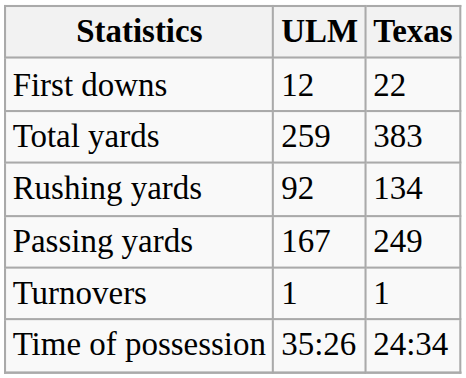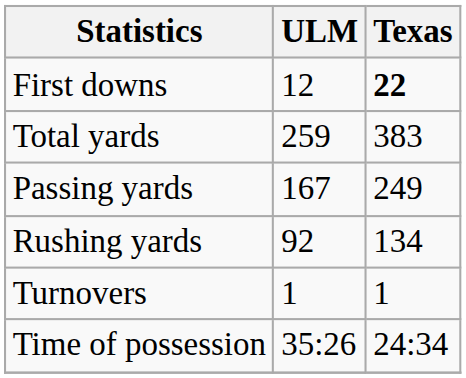First downs | Texas: normal -> bold
rows swapped: Rushing yards <-> Passing yards
